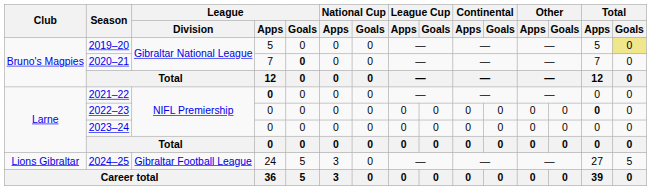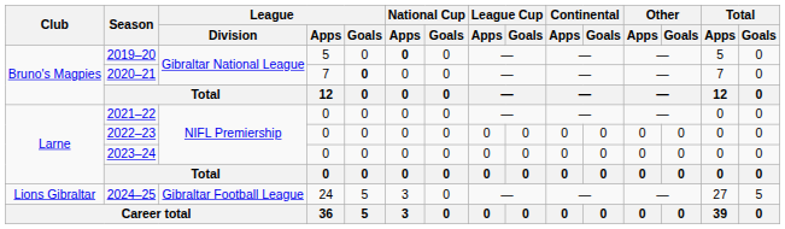2019–20 | National Cup / Apps: normal -> bold
2019–20 | Total / Goals: khaki background -> no background
2021–22 | League / Apps: bold -> normal
2022–23 | Total / Apps: bold -> normal
